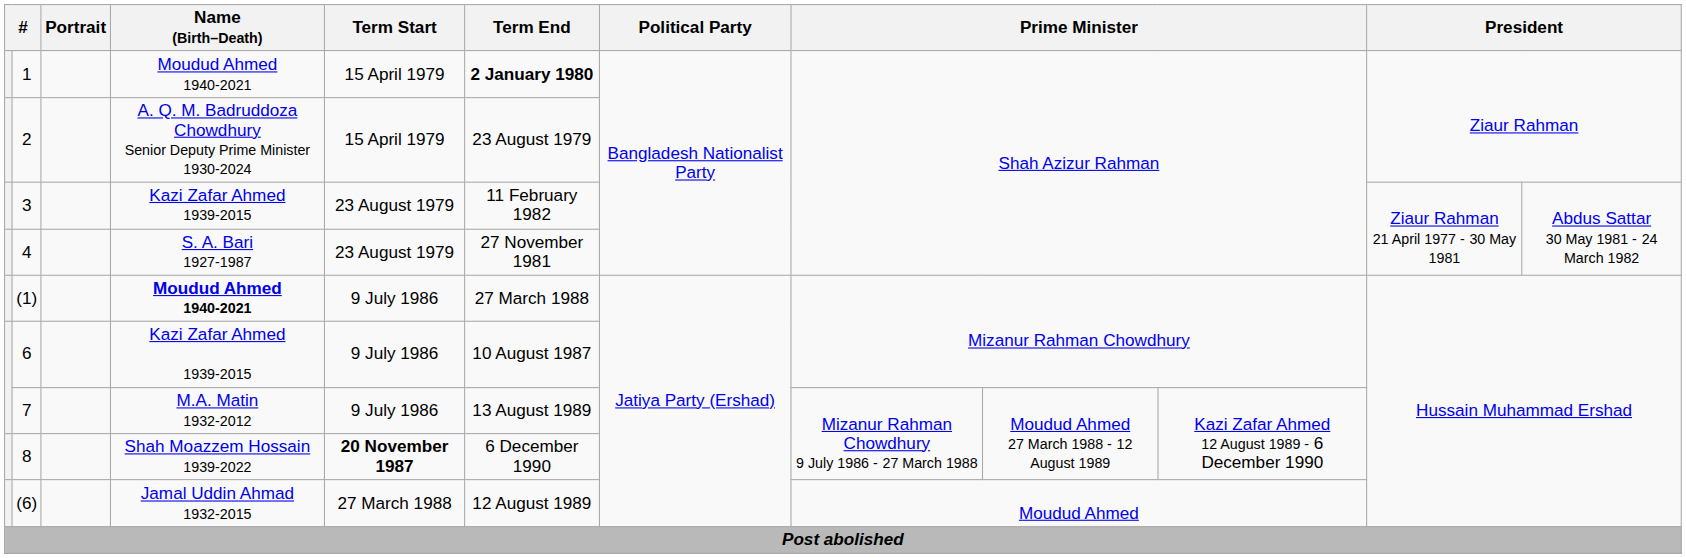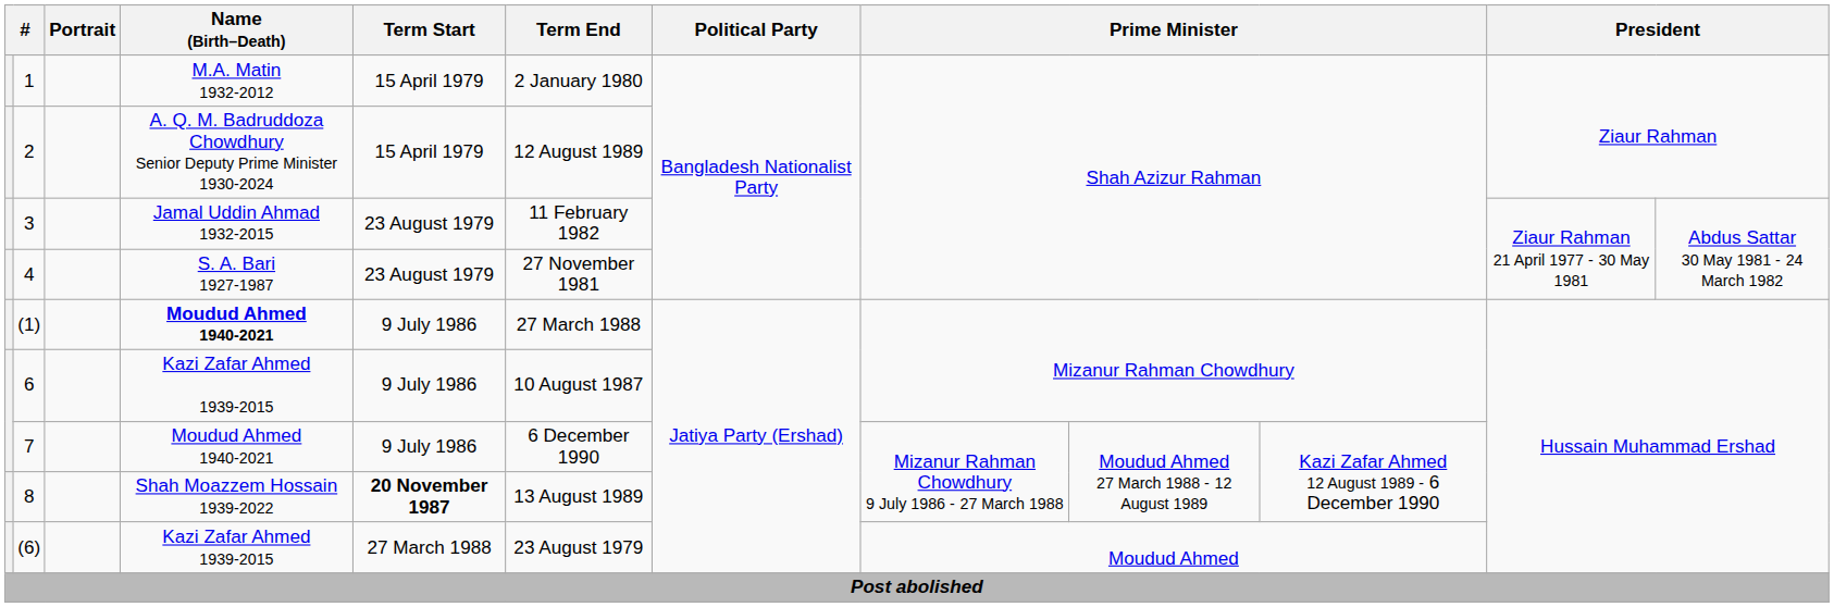1 | Name (Birth–Death): Moudud Ahmed 1940-2021 -> M.A. Matin 1932-2012
1 | Term End: bold -> normal
2 | Term End: 23 August 1979 -> 12 August 1989
3 | Name (Birth–Death): Kazi Zafar Ahmed 1939-2015 -> Jamal Uddin Ahmad 1932-2015
7 | Name (Birth–Death): M.A. Matin 1932-2012 -> Moudud Ahmed 1940-2021
7 | Term End: 13 August 1989 -> 6 December 1990
8 | Term End: 6 December 1990 -> 13 August 1989
(6) | Name (Birth–Death): Jamal Uddin Ahmad 1932-2015 -> Kazi Zafar Ahmed 1939-2015
(6) | Term End: 12 August 1989 -> 23 August 1979
